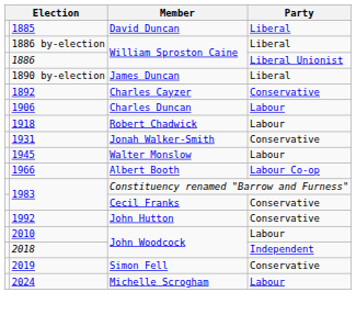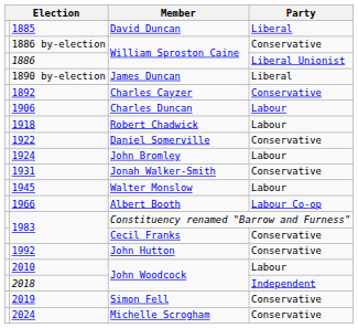1886 by-election | Party: Liberal -> Conservative
+ row: 1922 | Daniel Somerville | Conservative
+ row: 1924 | John Bromley | Labour
2024 | Party: Labour -> Conservative
